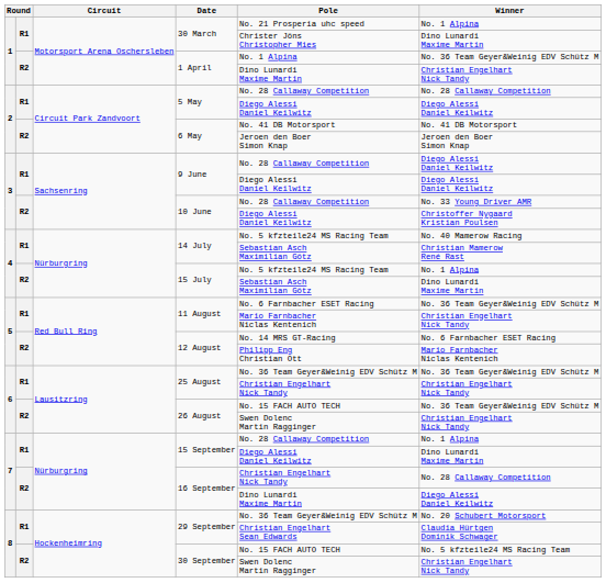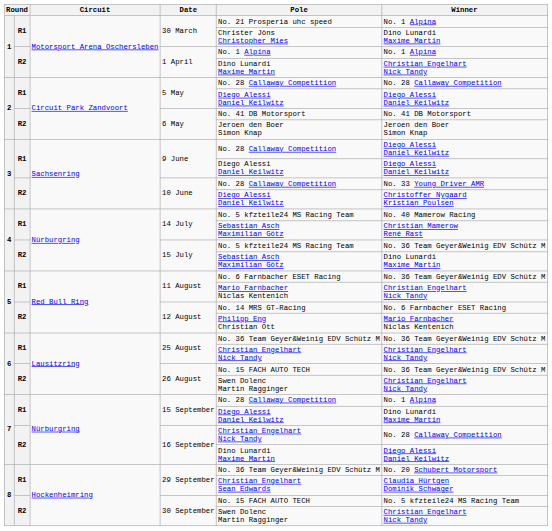row 4 | Winner: No. 36 Team Geyer&Weinig EDV Schütz M -> No. 1 Alpina
row 16 | Winner: No. 1 Alpina -> No. 36 Team Geyer&Weinig EDV Schütz M
